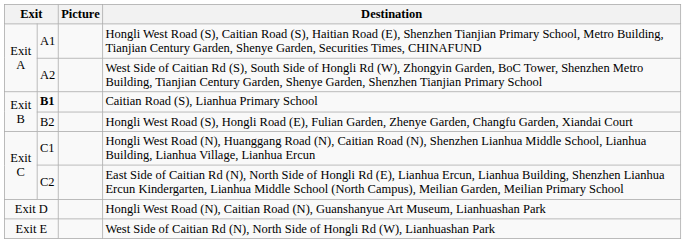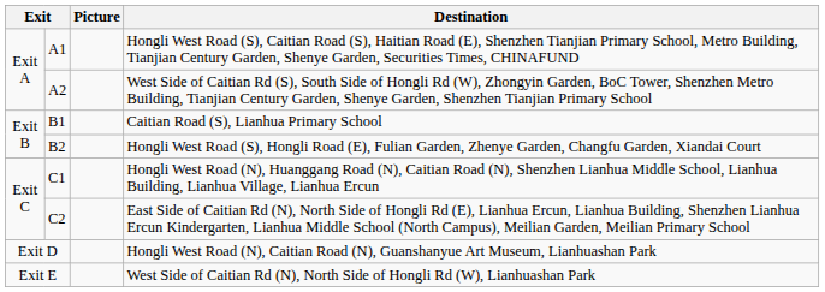Caitian Road (S), Lianhua Primary School | column 2: bold -> normal
